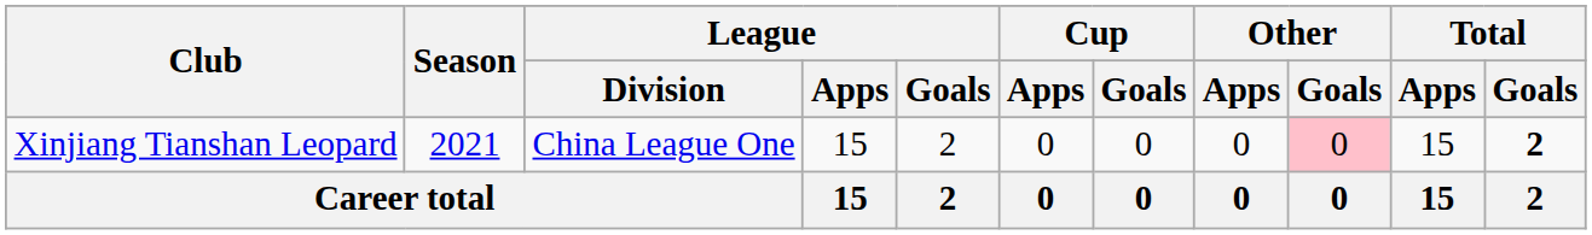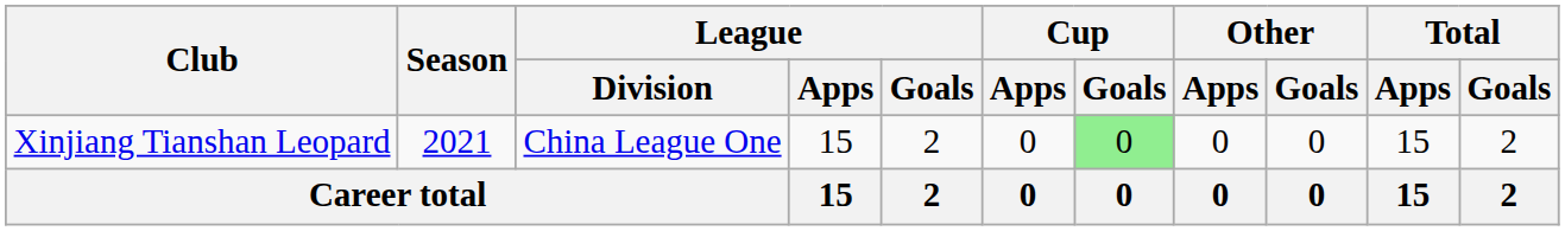Xinjiang Tianshan Leopard | Cup / Goals: no background -> lightgreen background
Xinjiang Tianshan Leopard | Other / Goals: pink background -> no background
Xinjiang Tianshan Leopard | Total / Goals: bold -> normal
